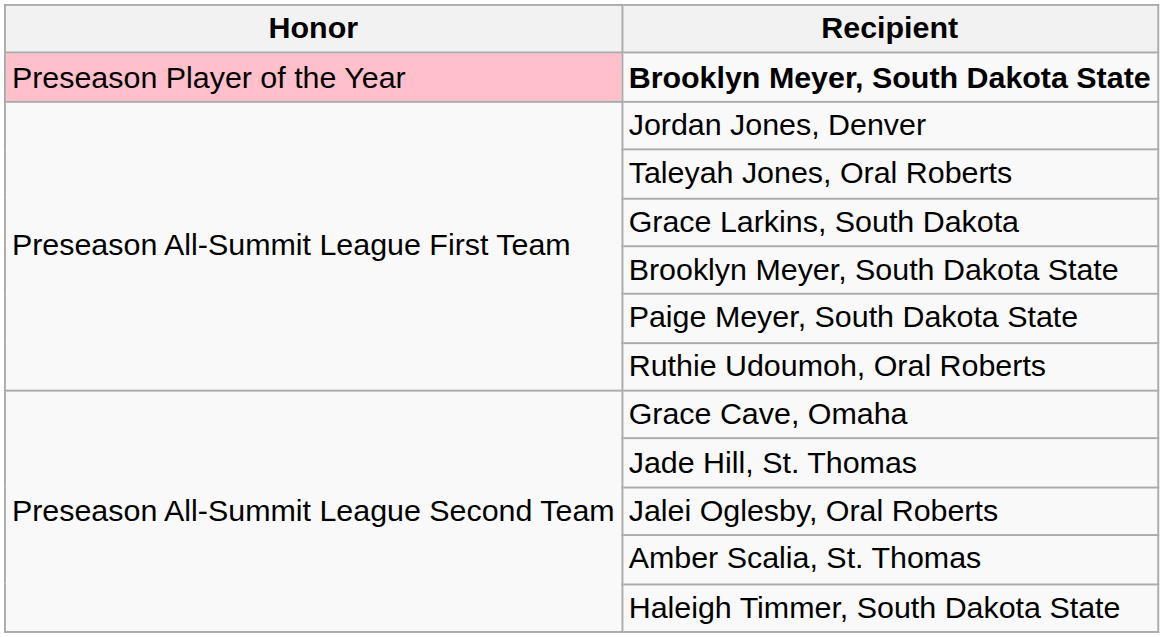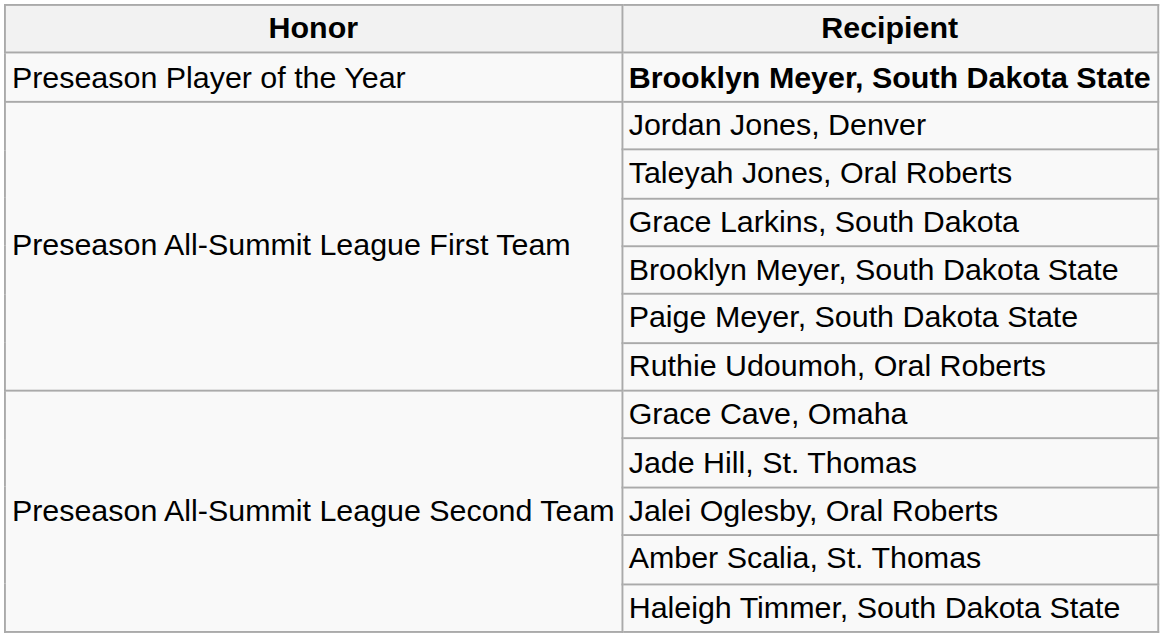row 2 | Honor: pink background -> no background
